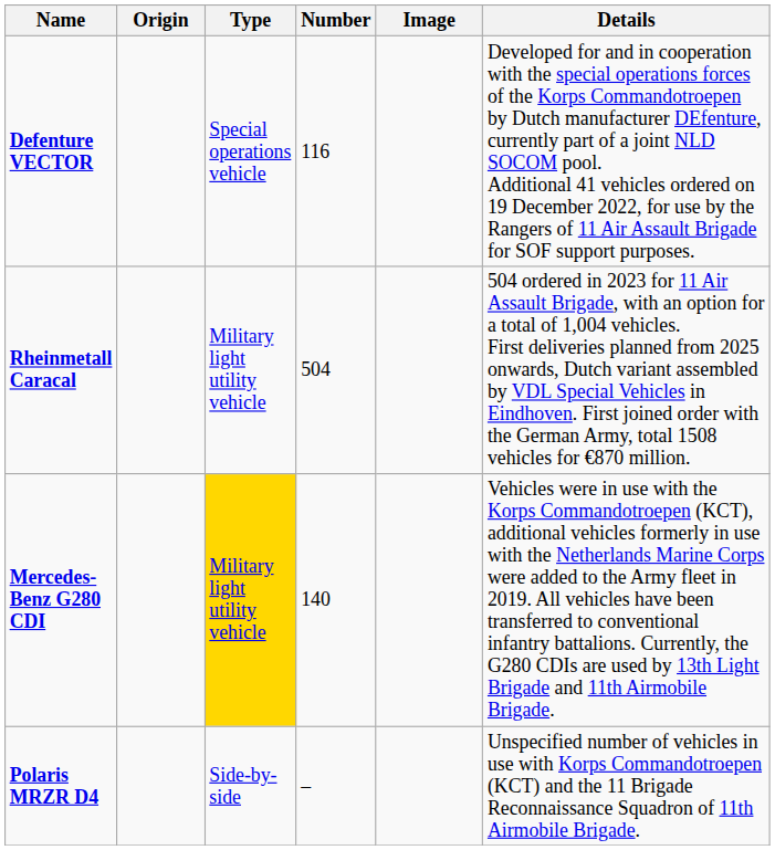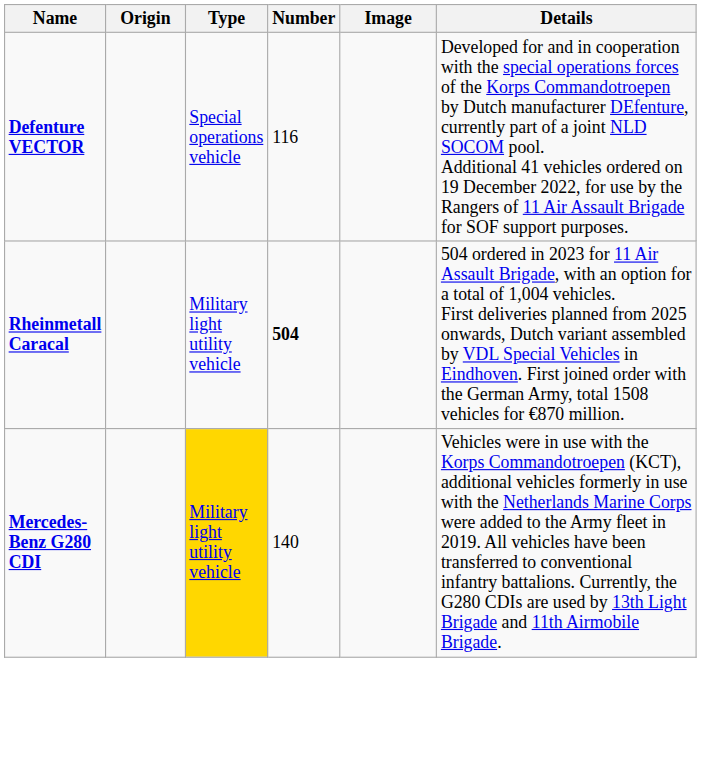Rheinmetall Caracal | Number: normal -> bold
- row: Polaris MRZR D4 | Side-by-side | – | Unspecified number of vehicles in use with Korps Commandotroepen (KCT) and the 11 Brigade Reconnaissance Squadron of 11th Airmobile Brigade.
